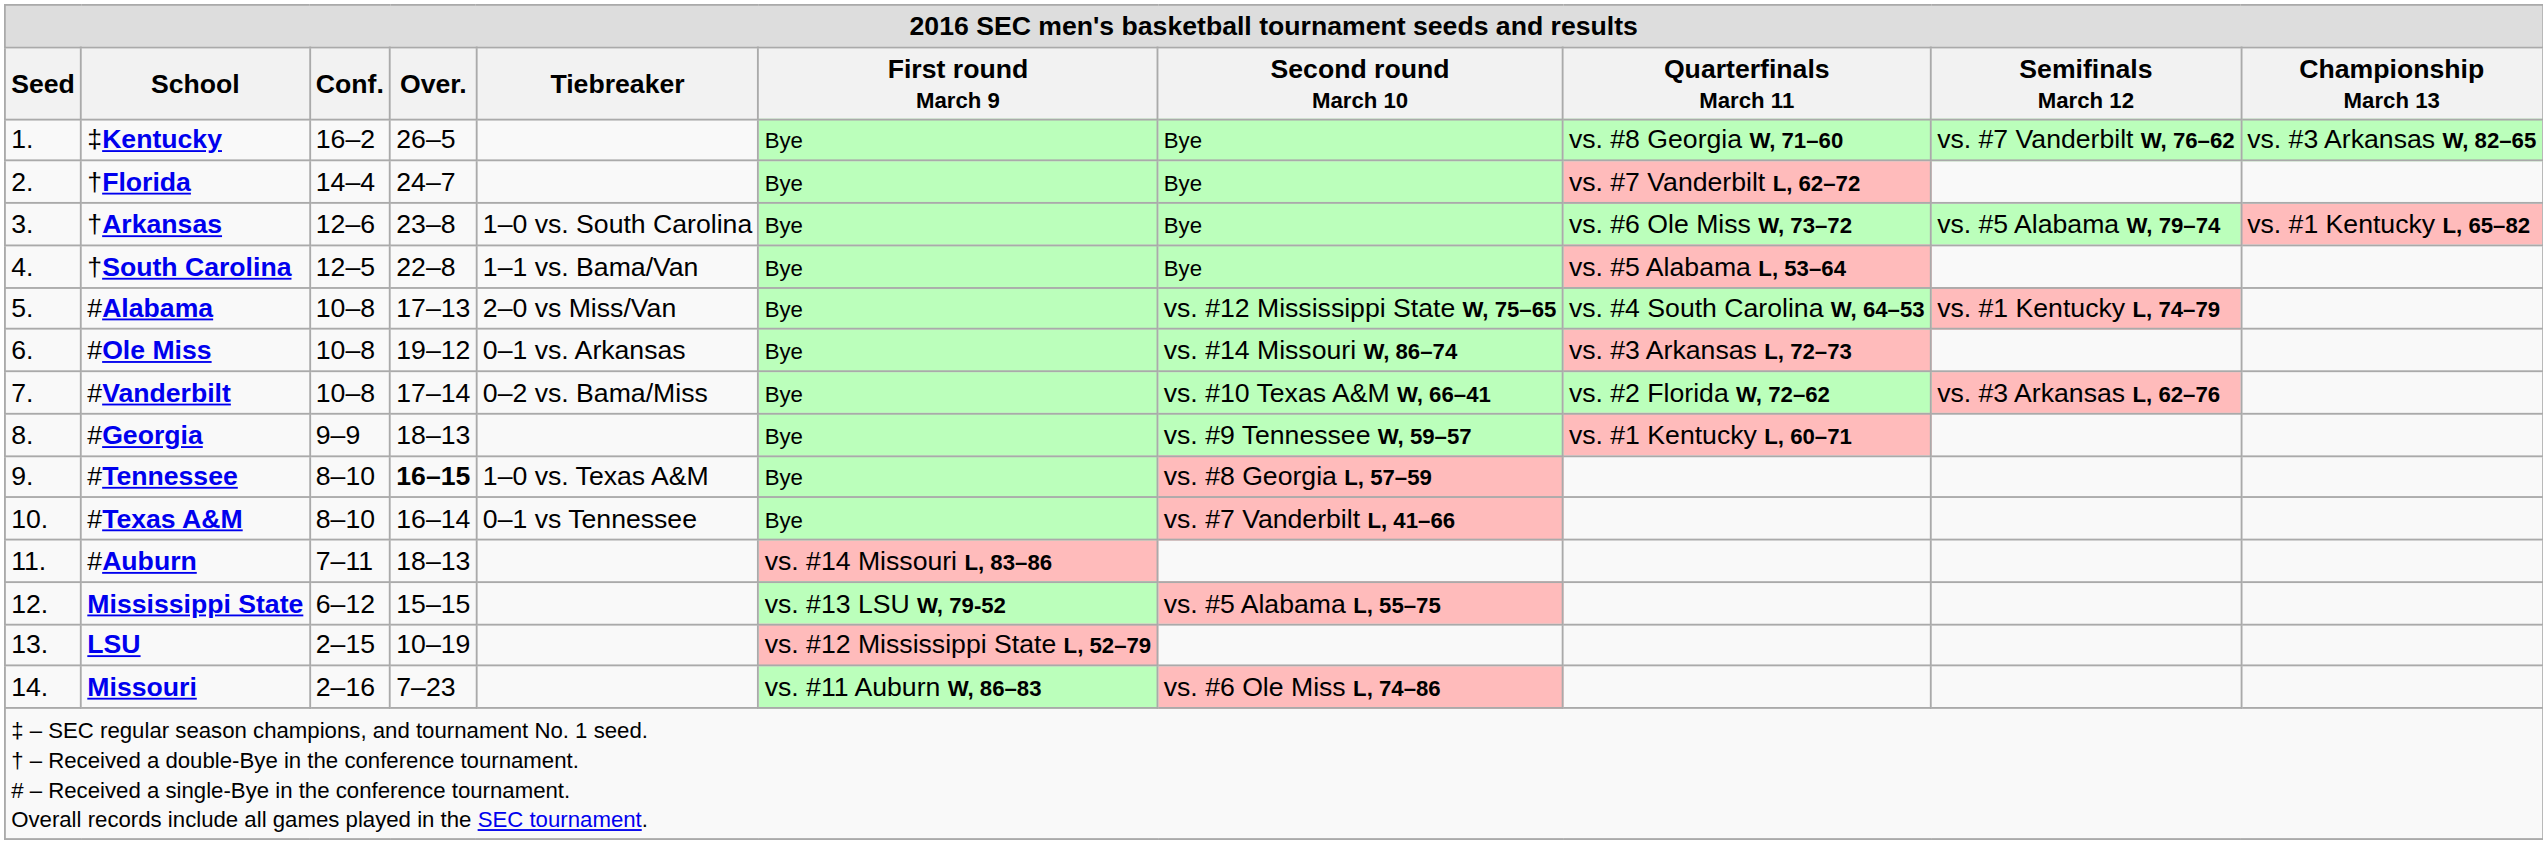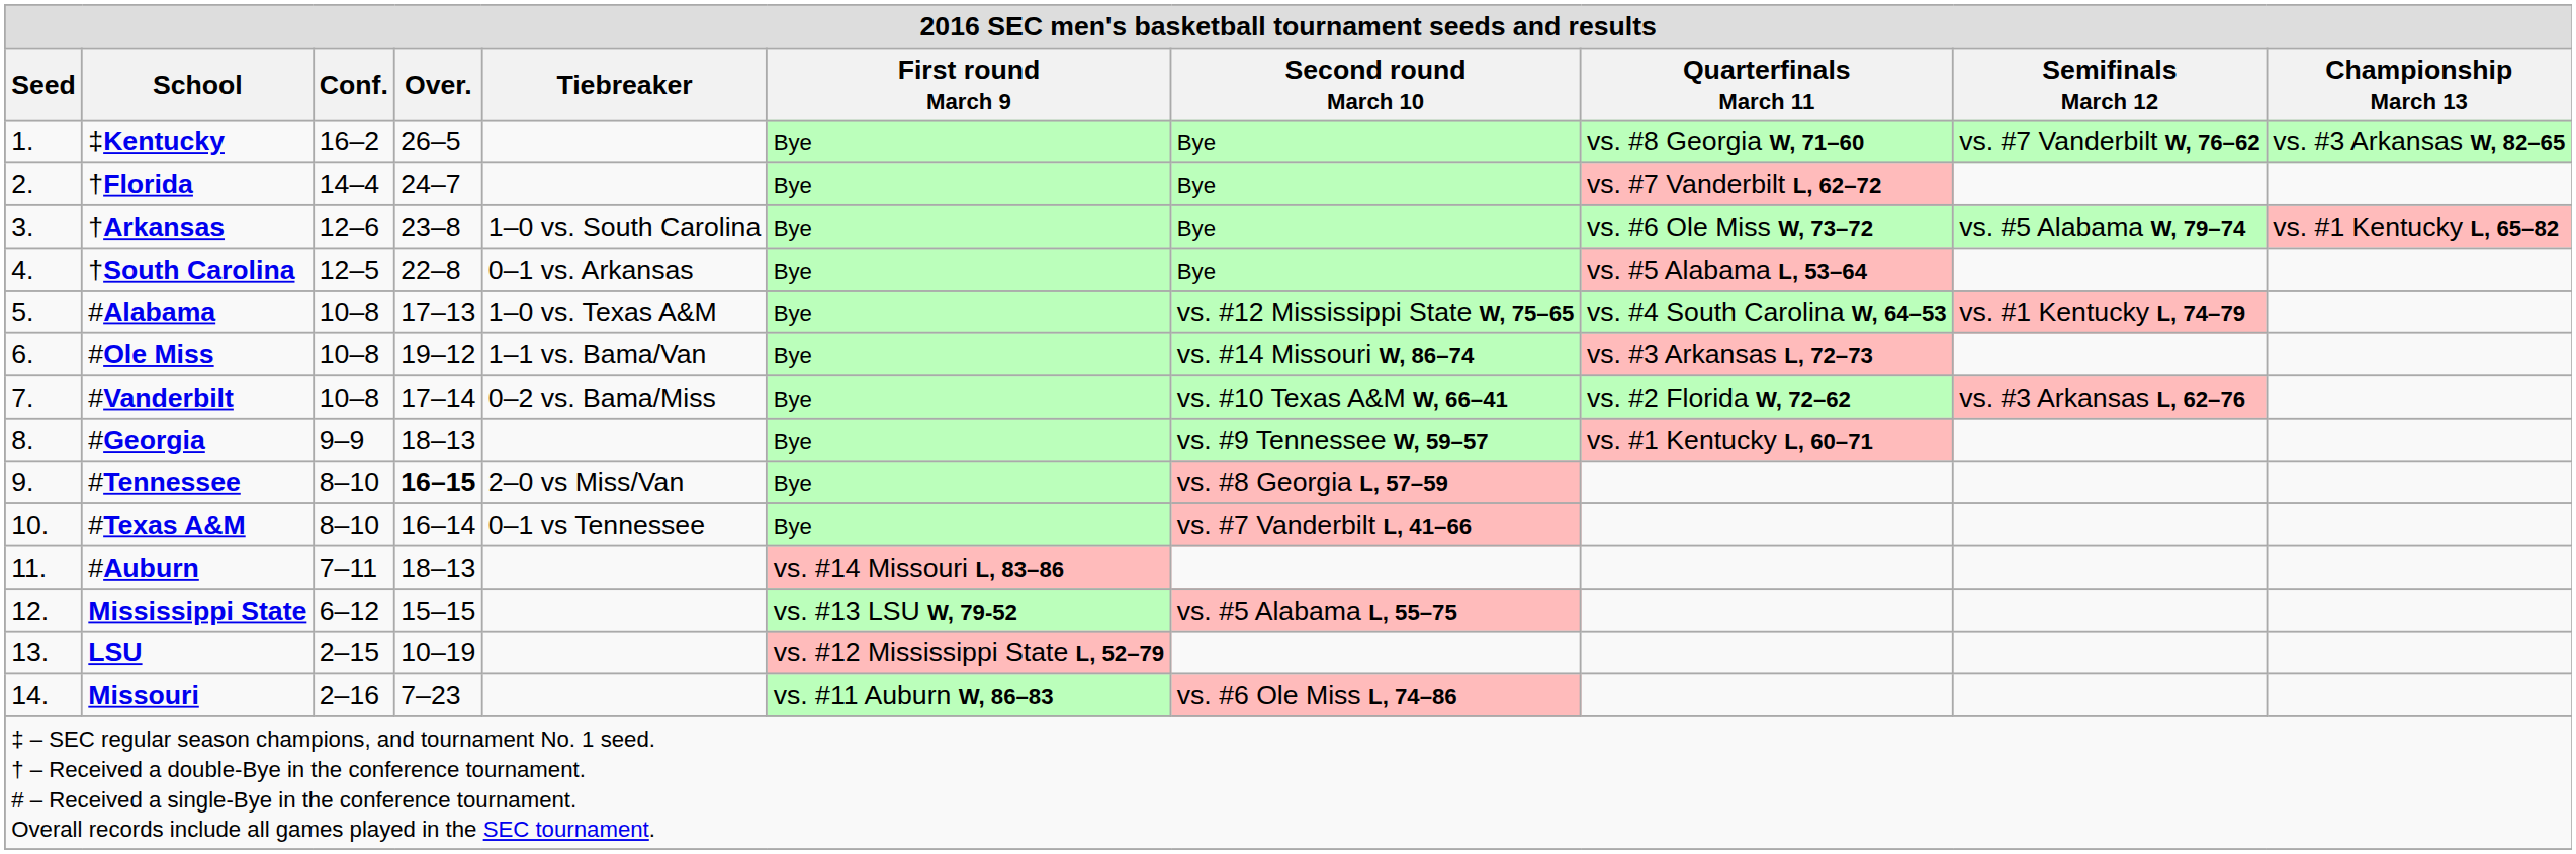†South Carolina | Tiebreaker: 1–1 vs. Bama/Van -> 0–1 vs. Arkansas
#Alabama | Tiebreaker: 2–0 vs Miss/Van -> 1–0 vs. Texas A&M
#Ole Miss | Tiebreaker: 0–1 vs. Arkansas -> 1–1 vs. Bama/Van
#Tennessee | Tiebreaker: 1–0 vs. Texas A&M -> 2–0 vs Miss/Van
